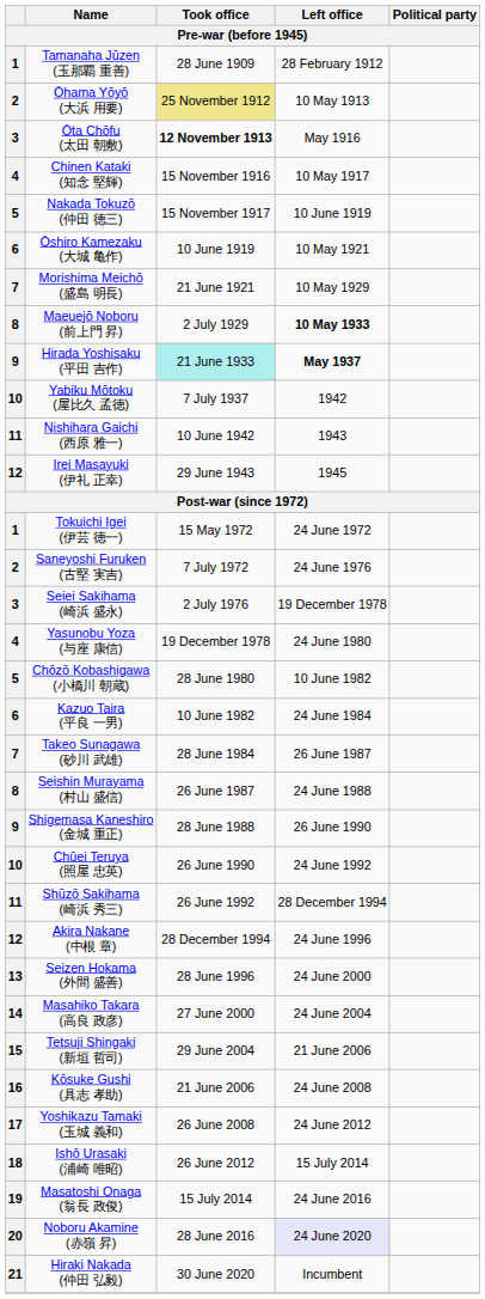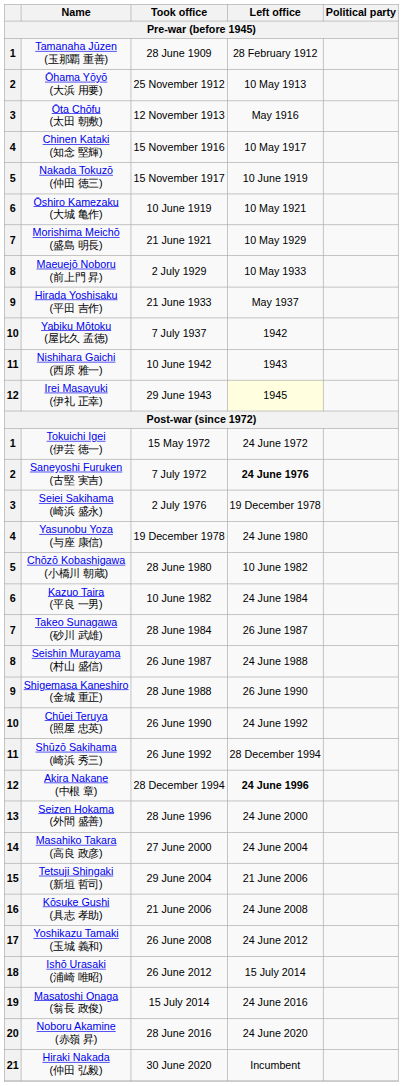Ōhama Yōyō (大浜 用要) | Took office: khaki background -> no background
Ōta Chōfu (太田 朝敷) | Took office: bold -> normal
Maeuejō Noboru (前上門 昇) | Left office: bold -> normal
Hirada Yoshisaku (平田 吉作) | Took office: paleturquoise background -> no background
Hirada Yoshisaku (平田 吉作) | Left office: bold -> normal
Irei Masayuki (伊礼 正幸) | Left office: no background -> lightyellow background
Saneyoshi Furuken (古堅 実吉) | Left office: normal -> bold
Akira Nakane (中根 章) | Left office: normal -> bold
Noboru Akamine (赤嶺 昇) | Left office: lavender background -> no background
